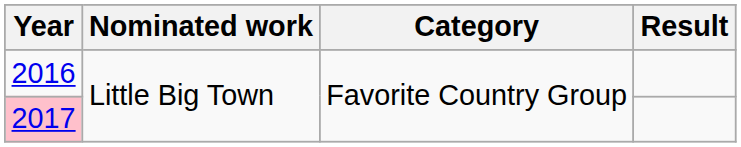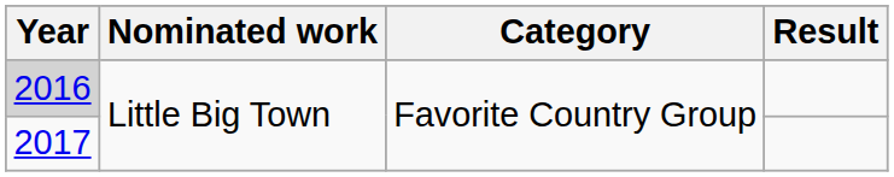2016 | Year: no background -> lightgrey background
2017 | Year: pink background -> no background
